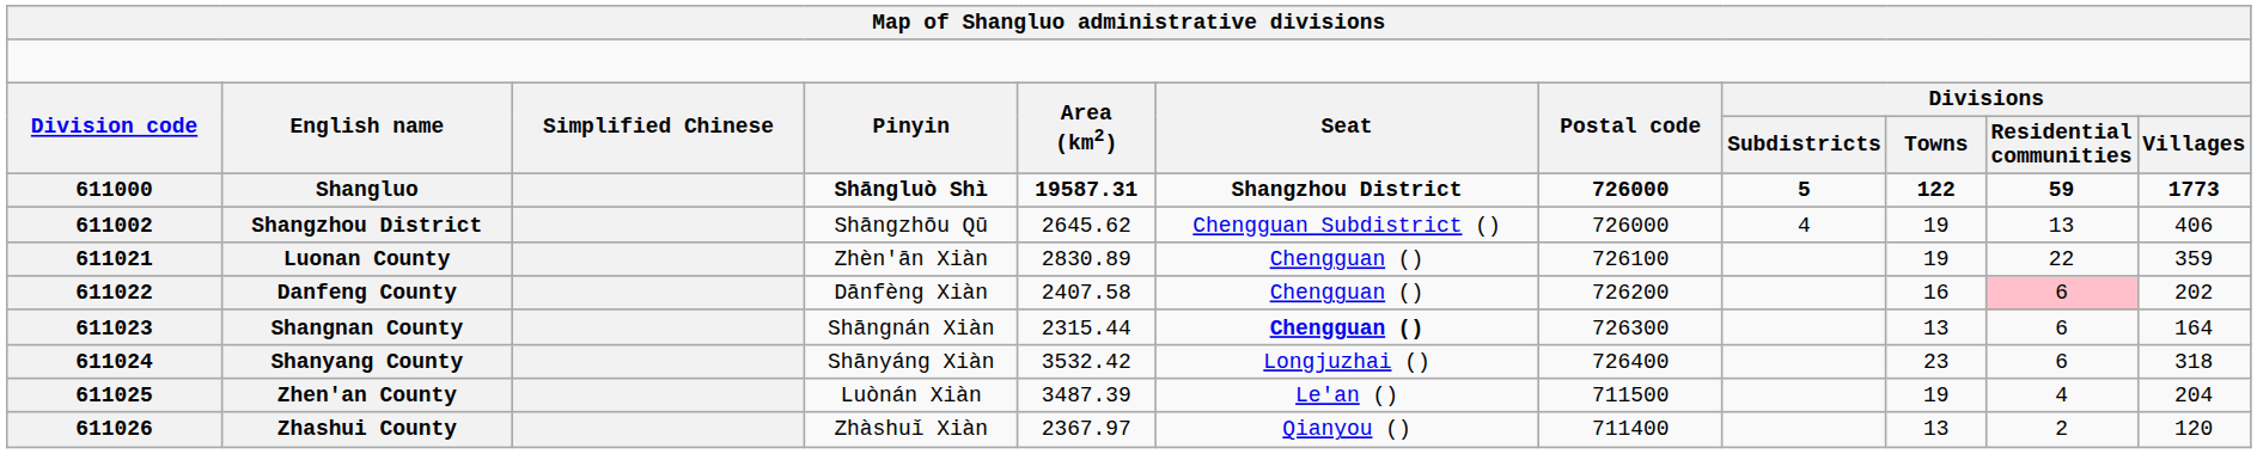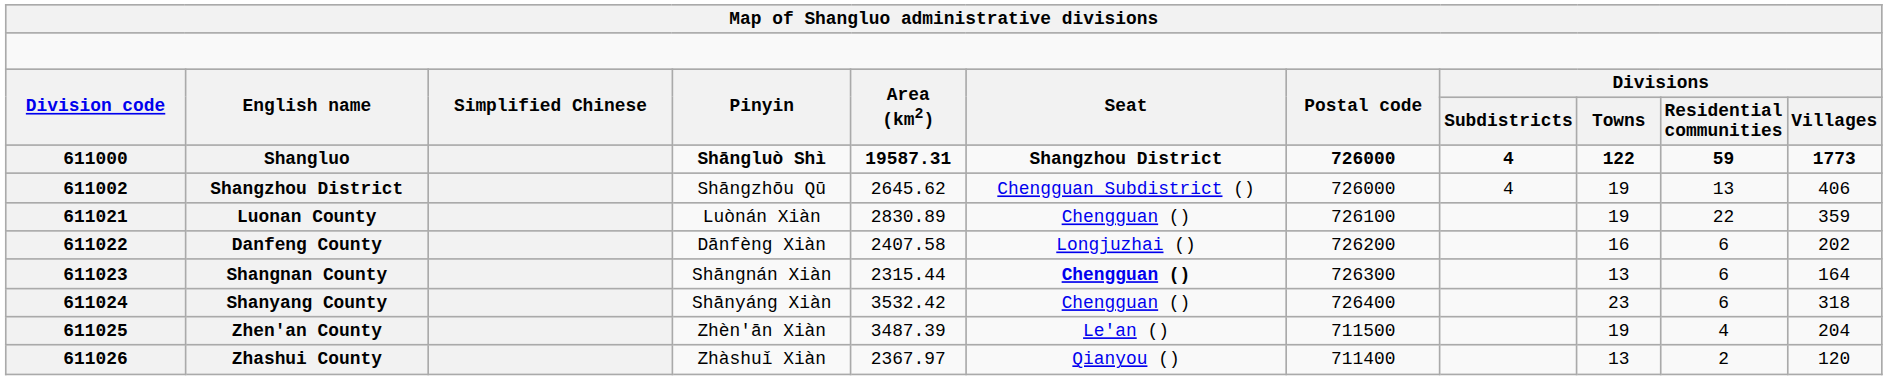Shangluo | column 8: 5 -> 4
Luonan County | column 4: Zhèn'ān Xiàn -> Luònán Xiàn
Danfeng County | column 6: Chengguan () -> Longjuzhai ()
Danfeng County | column 10: pink background -> no background
Shanyang County | column 6: Longjuzhai () -> Chengguan ()
Zhen'an County | column 4: Luònán Xiàn -> Zhèn'ān Xiàn
